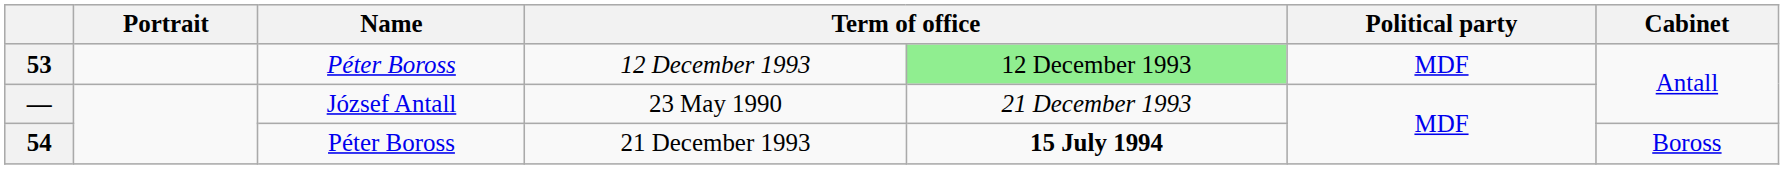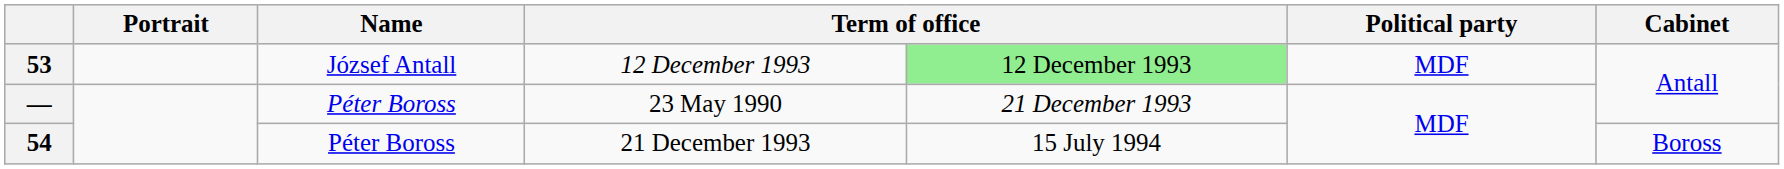53 | Name: Péter Boross -> József Antall
— | Name: József Antall -> Péter Boross
54 | column 5: bold -> normal
